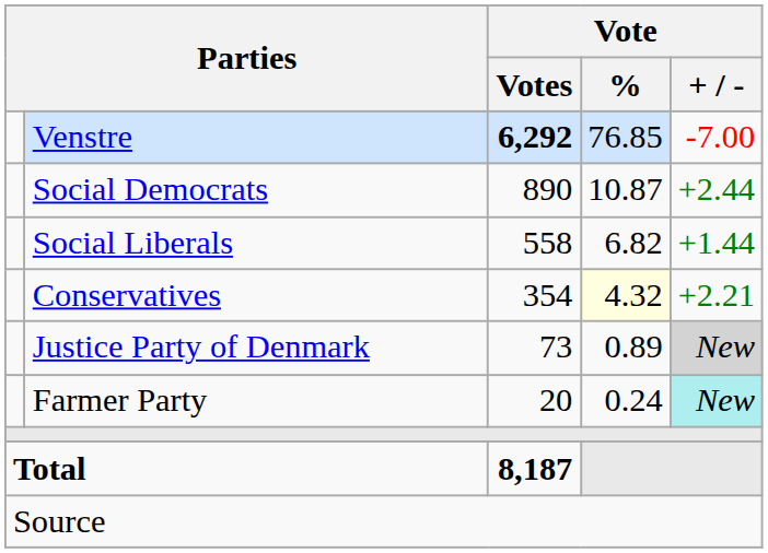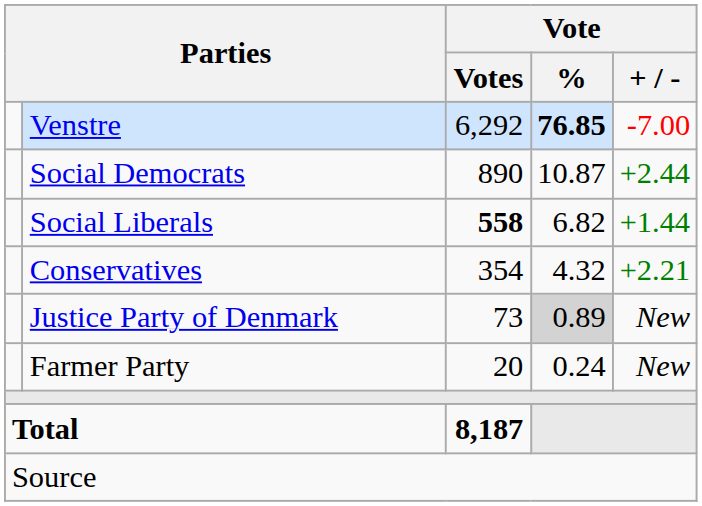Venstre | Vote / Votes: bold -> normal
Venstre | Vote / %: normal -> bold
Social Liberals | Vote / Votes: normal -> bold
Conservatives | Vote / %: lightyellow background -> no background
Justice Party of Denmark | Vote / %: no background -> lightgrey background
Justice Party of Denmark | Vote / + / -: lightgrey background -> no background
Farmer Party | Vote / + / -: paleturquoise background -> no background
